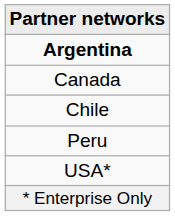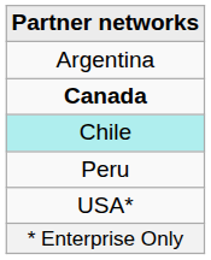Argentina | Partner networks: bold -> normal
Canada | Partner networks: normal -> bold
Chile | Partner networks: no background -> paleturquoise background
